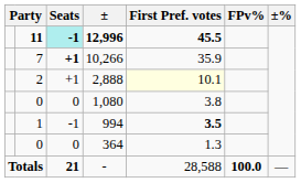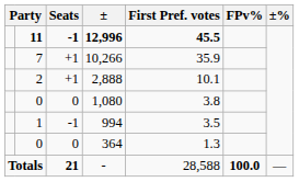12,996 | Seats: paleturquoise background -> no background
10,266 | Seats: bold -> normal
2,888 | First Pref. votes: lightyellow background -> no background
994 | First Pref. votes: bold -> normal
